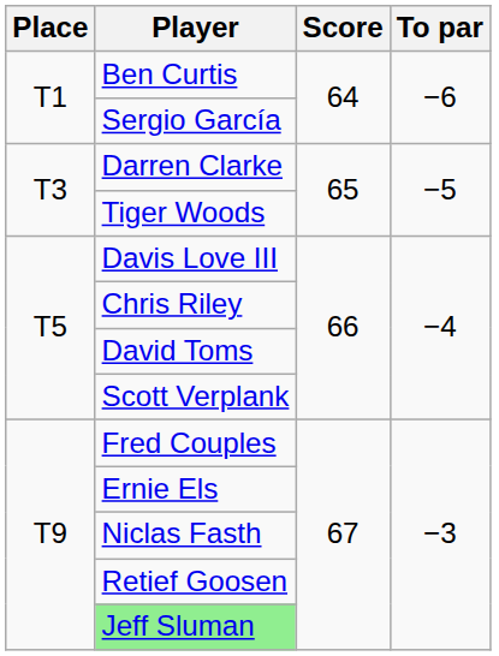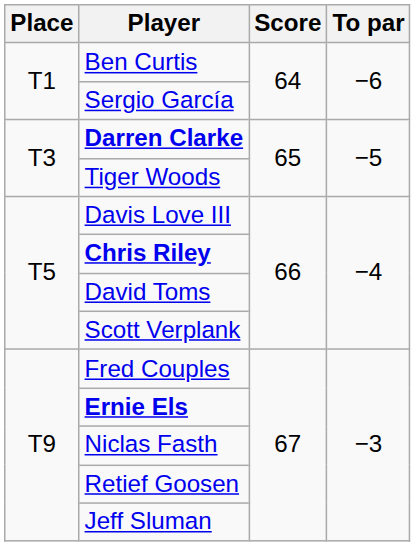Darren Clarke | Player: normal -> bold
Chris Riley | Player: normal -> bold
Ernie Els | Player: normal -> bold
Jeff Sluman | Player: lightgreen background -> no background
